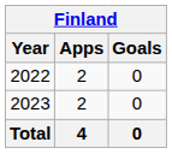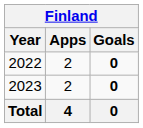2022 | Goals: normal -> bold
2023 | Goals: normal -> bold
